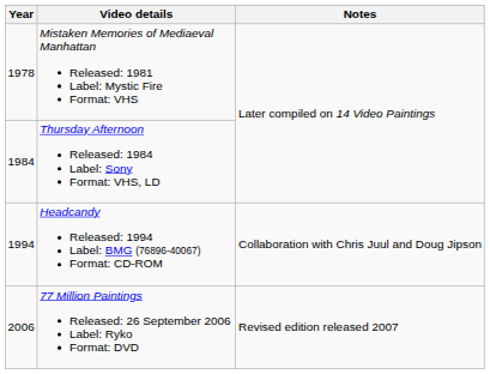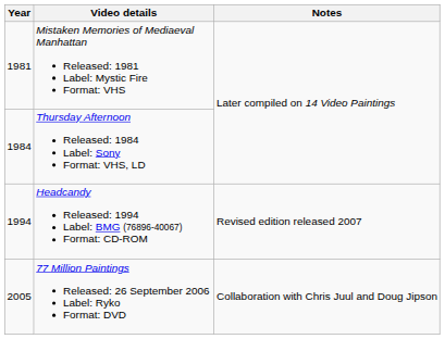row 2 | Year: 1978 -> 1981
row 4 | Notes: Collaboration with Chris Juul and Doug Jipson -> Revised edition released 2007
row 5 | Year: 2006 -> 2005
row 5 | Notes: Revised edition released 2007 -> Collaboration with Chris Juul and Doug Jipson
